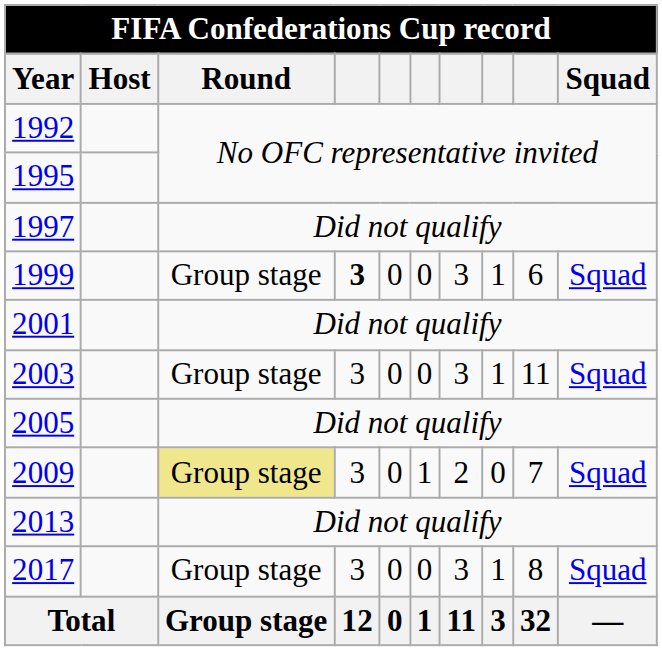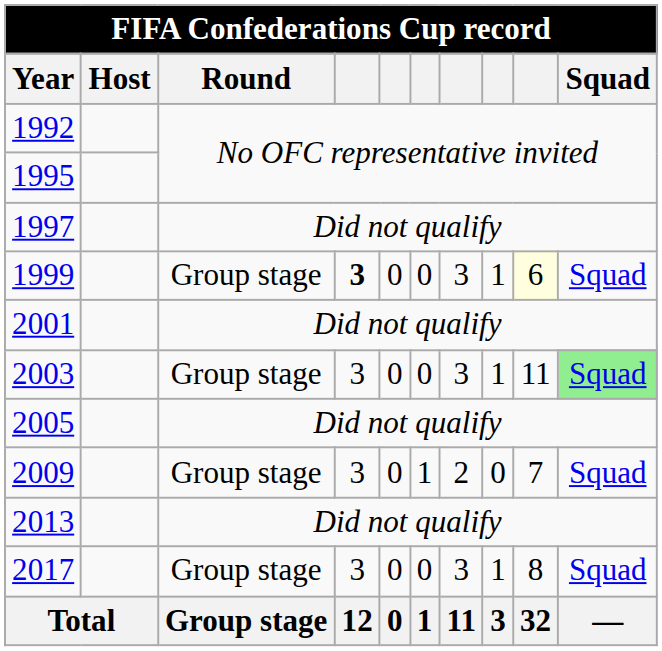1999 | column 9: no background -> lightyellow background
2003 | FIFA Confederations Cup record / Squad: no background -> lightgreen background
2009 | FIFA Confederations Cup record / Round: khaki background -> no background
